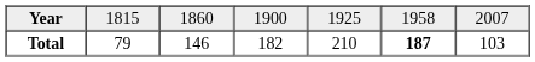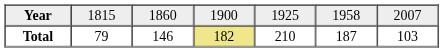row 2 | column 4: no background -> khaki background
row 2 | column 6: bold -> normal
